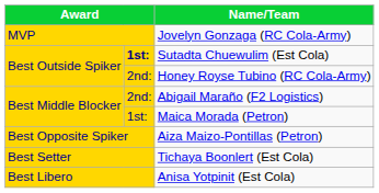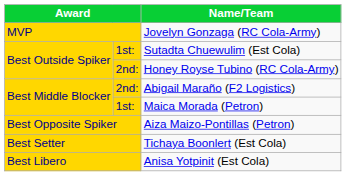Sutadta Chuewulim (Est Cola) | column 2: bold -> normal
